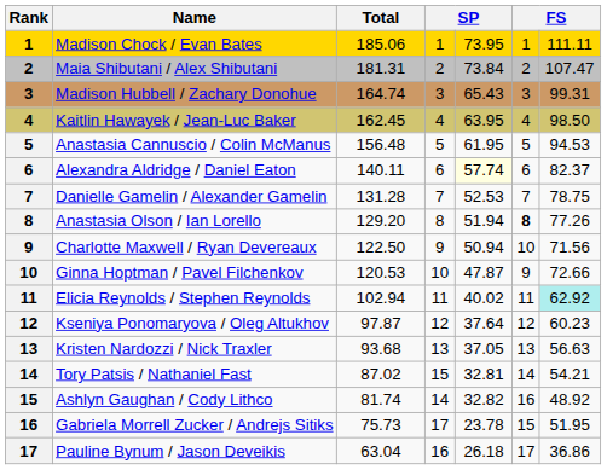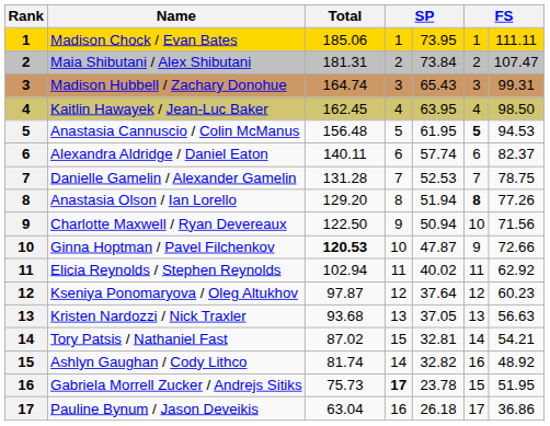Anastasia Cannuscio / Colin McManus | column 6: normal -> bold
Alexandra Aldridge / Daniel Eaton | column 5: lightyellow background -> no background
Ginna Hoptman / Pavel Filchenkov | Total: normal -> bold
Elicia Reynolds / Stephen Reynolds | column 7: paleturquoise background -> no background
Gabriela Morrell Zucker / Andrejs Sitiks | column 4: normal -> bold
